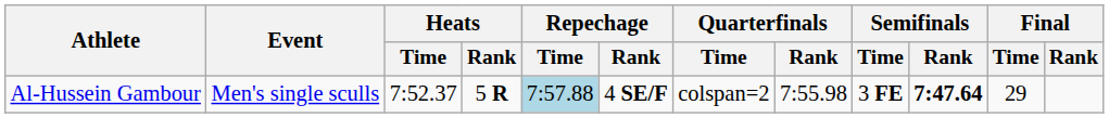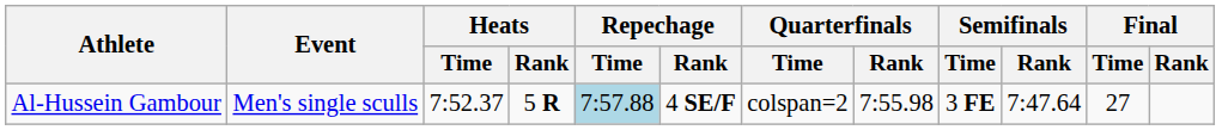Al-Hussein Gambour | Semifinals / Rank: bold -> normal
Al-Hussein Gambour | Final / Time: 29 -> 27
